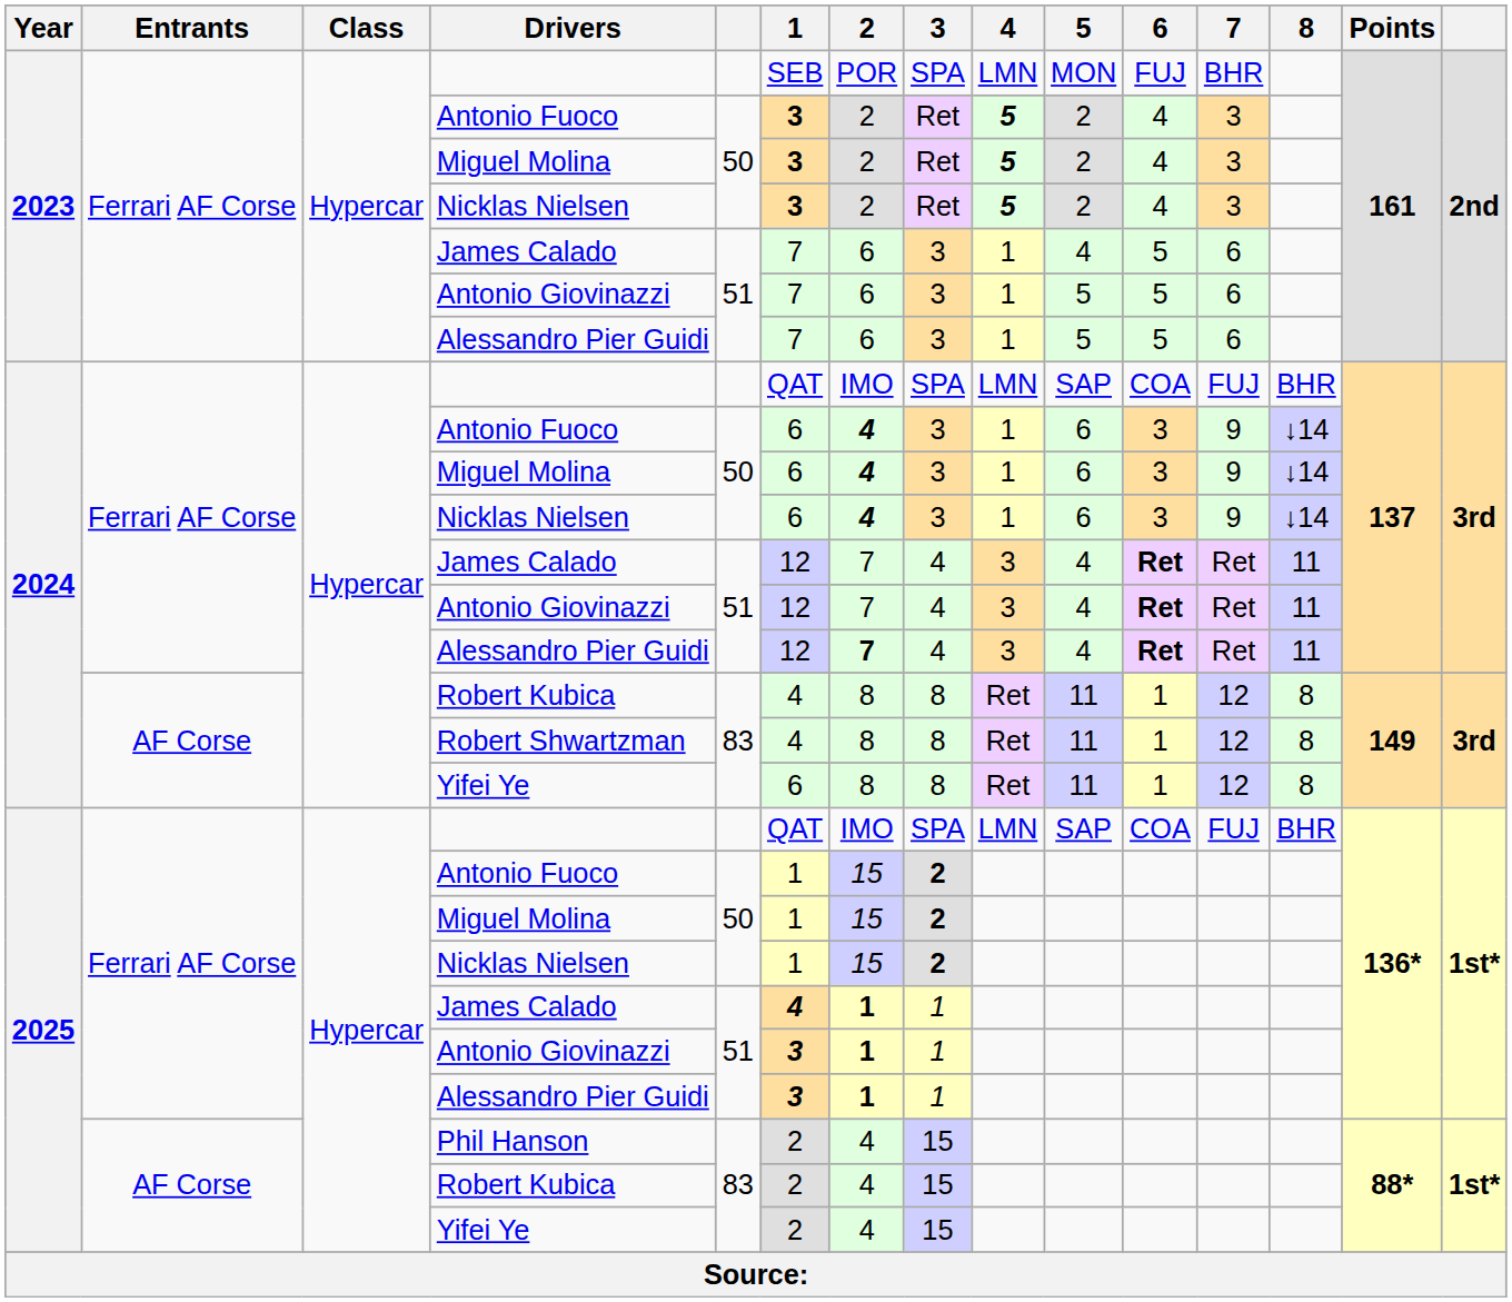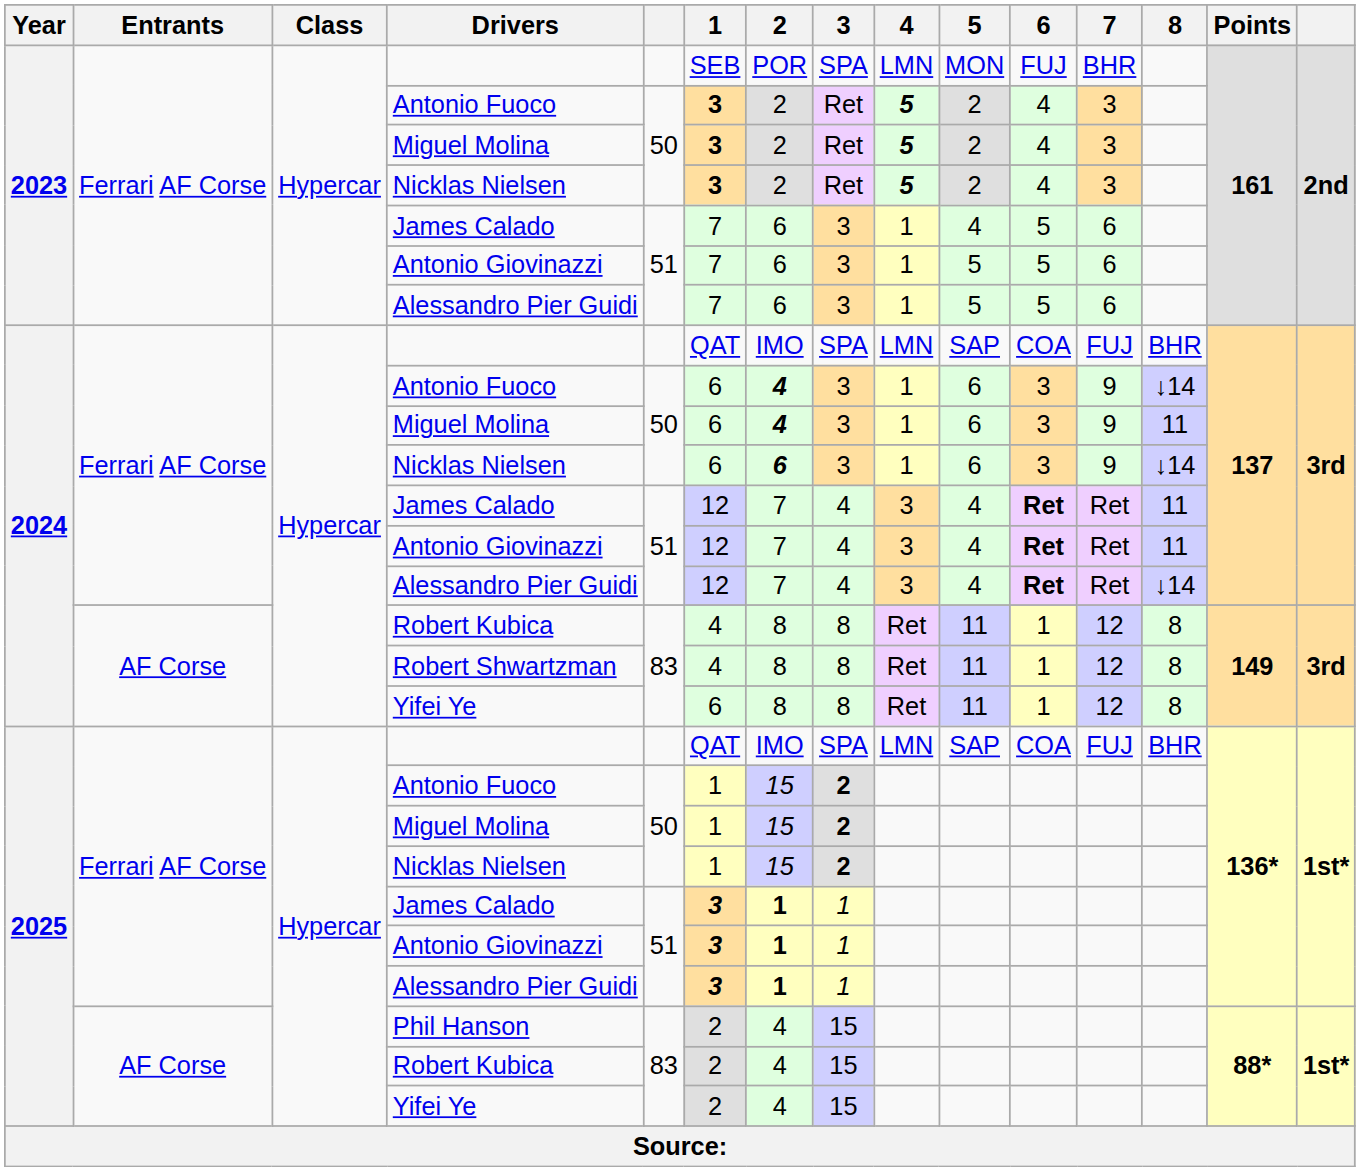2024 / Miguel Molina | 8: ↓14 -> 11
2024 / Nicklas Nielsen | 2: 4 -> 6
2024 / Alessandro Pier Guidi | 2: bold -> normal
2024 / Alessandro Pier Guidi | 8: 11 -> ↓14
2025 / James Calado | 1: 4 -> 3
